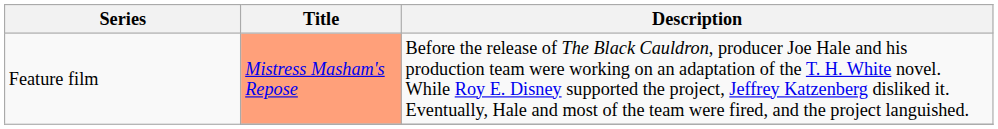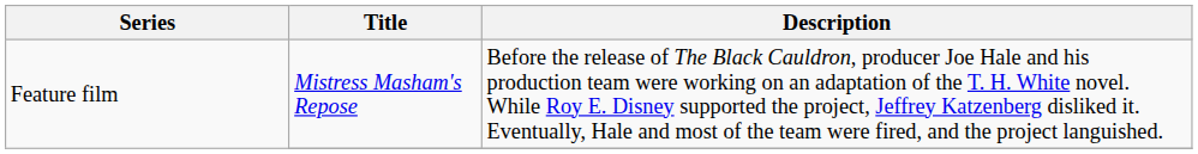Feature film / Mistress Masham's Repose | Title: lightsalmon background -> no background
